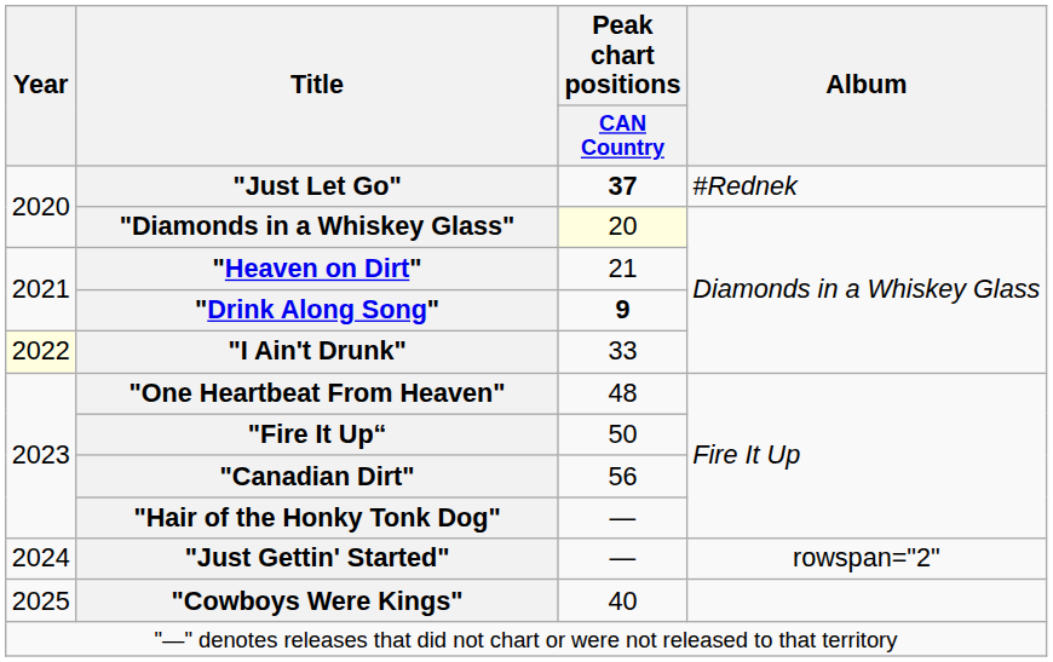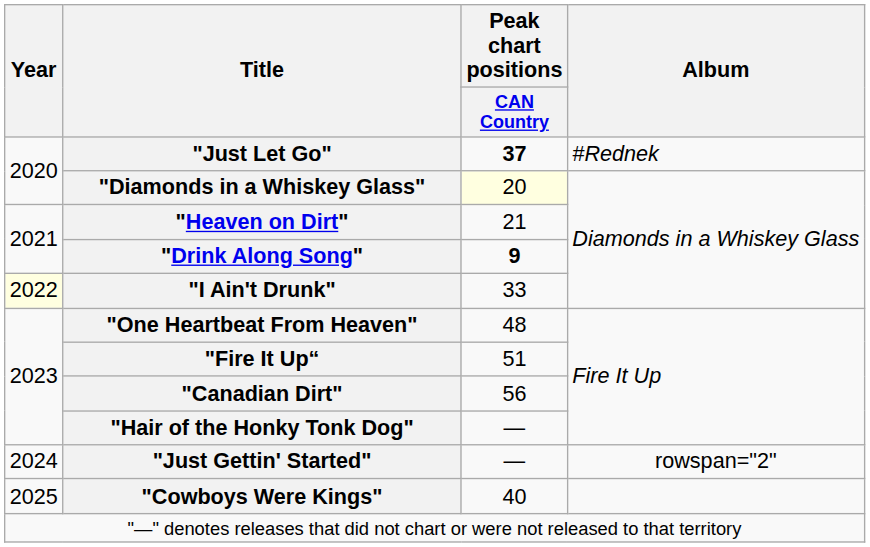"Fire It Up“ | Peak chart positions / CAN Country: 50 -> 51
